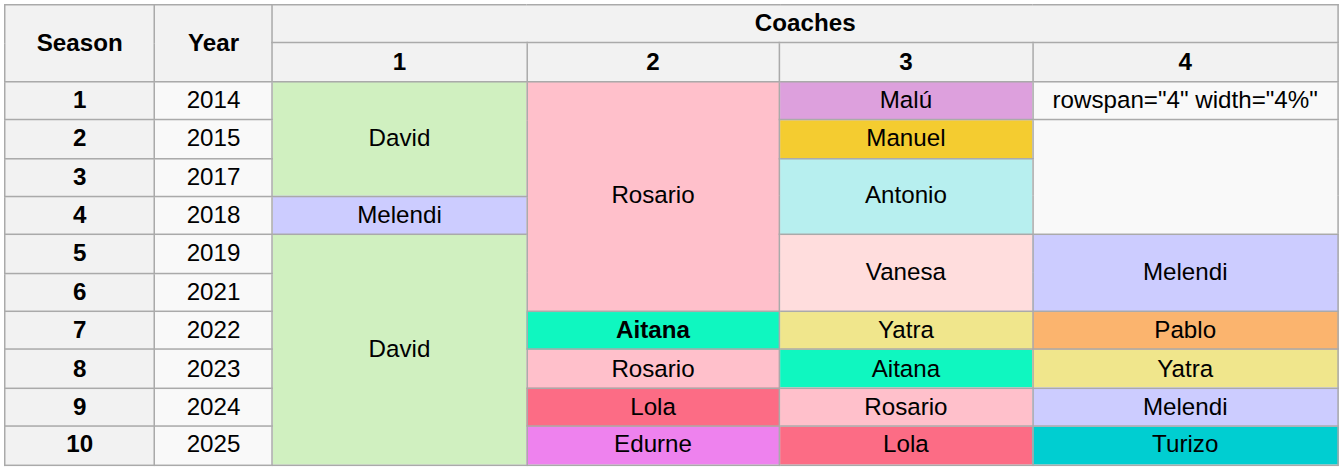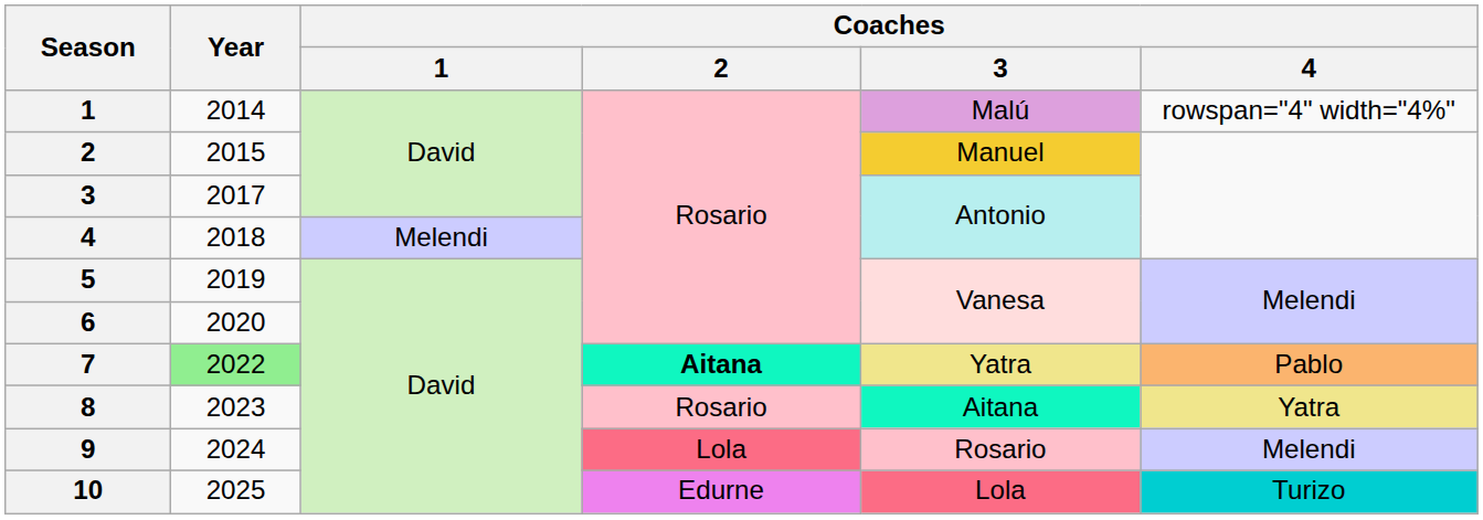6 | Year: 2021 -> 2020
7 | Year: no background -> lightgreen background
